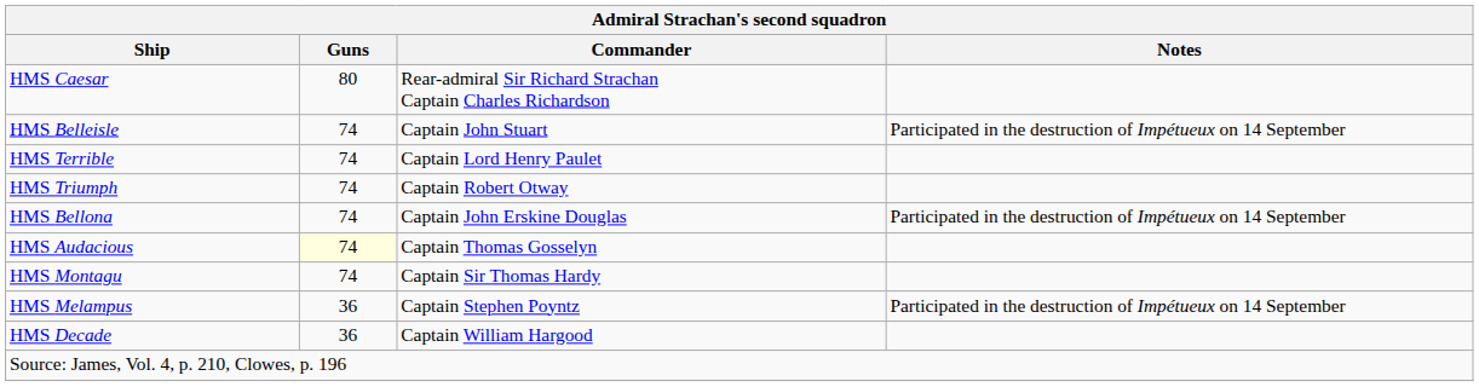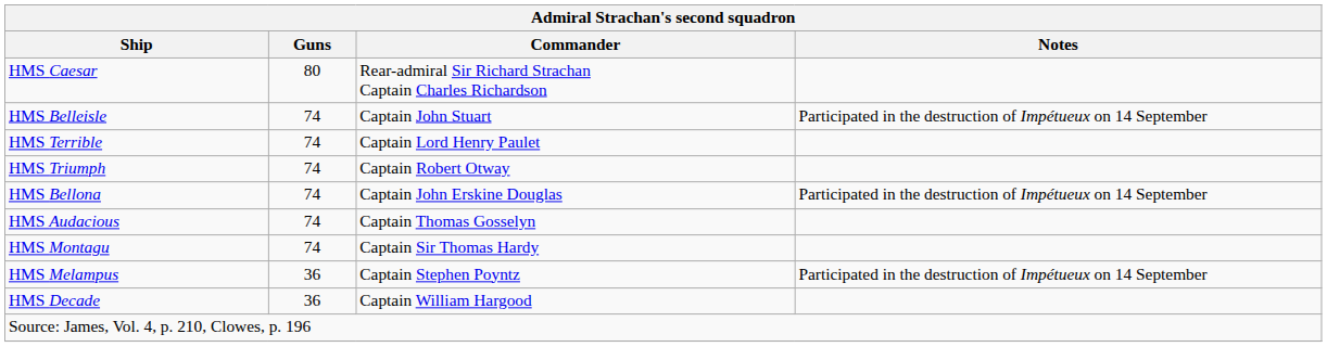HMS Audacious | Guns: lightyellow background -> no background
